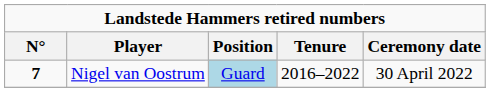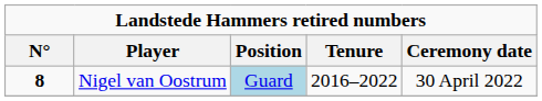Nigel van Oostrum | N°: 7 -> 8
